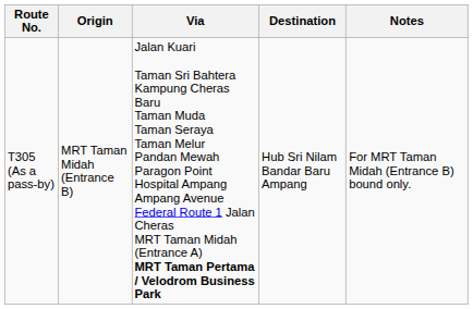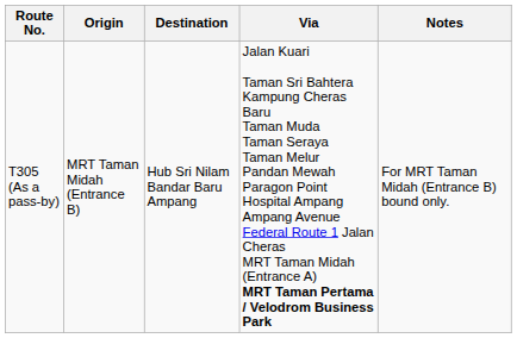columns swapped: Destination <-> Via
